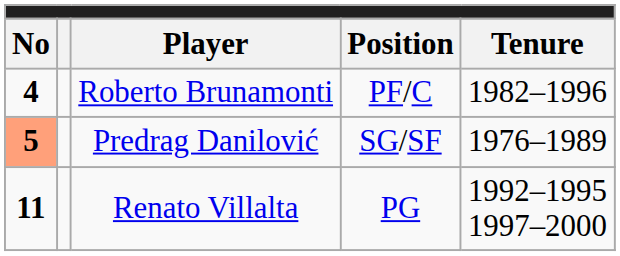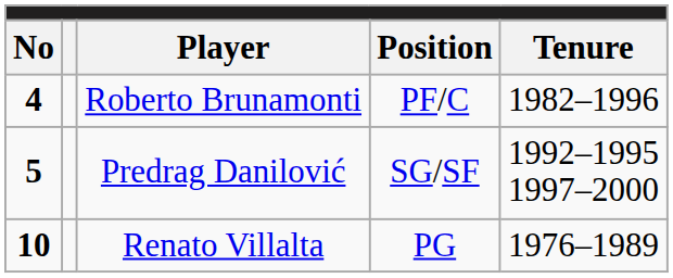Predrag Danilović | column 1: lightsalmon background -> no background
Predrag Danilović | column 5: 1976–1989 -> 1992–1995 1997–2000
Renato Villalta | column 1: 11 -> 10
Renato Villalta | column 5: 1992–1995 1997–2000 -> 1976–1989
